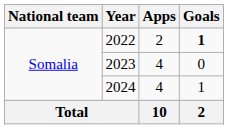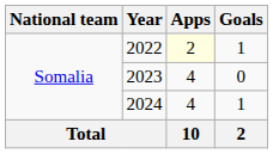2022 | Apps: no background -> lightyellow background
2022 | Goals: bold -> normal
